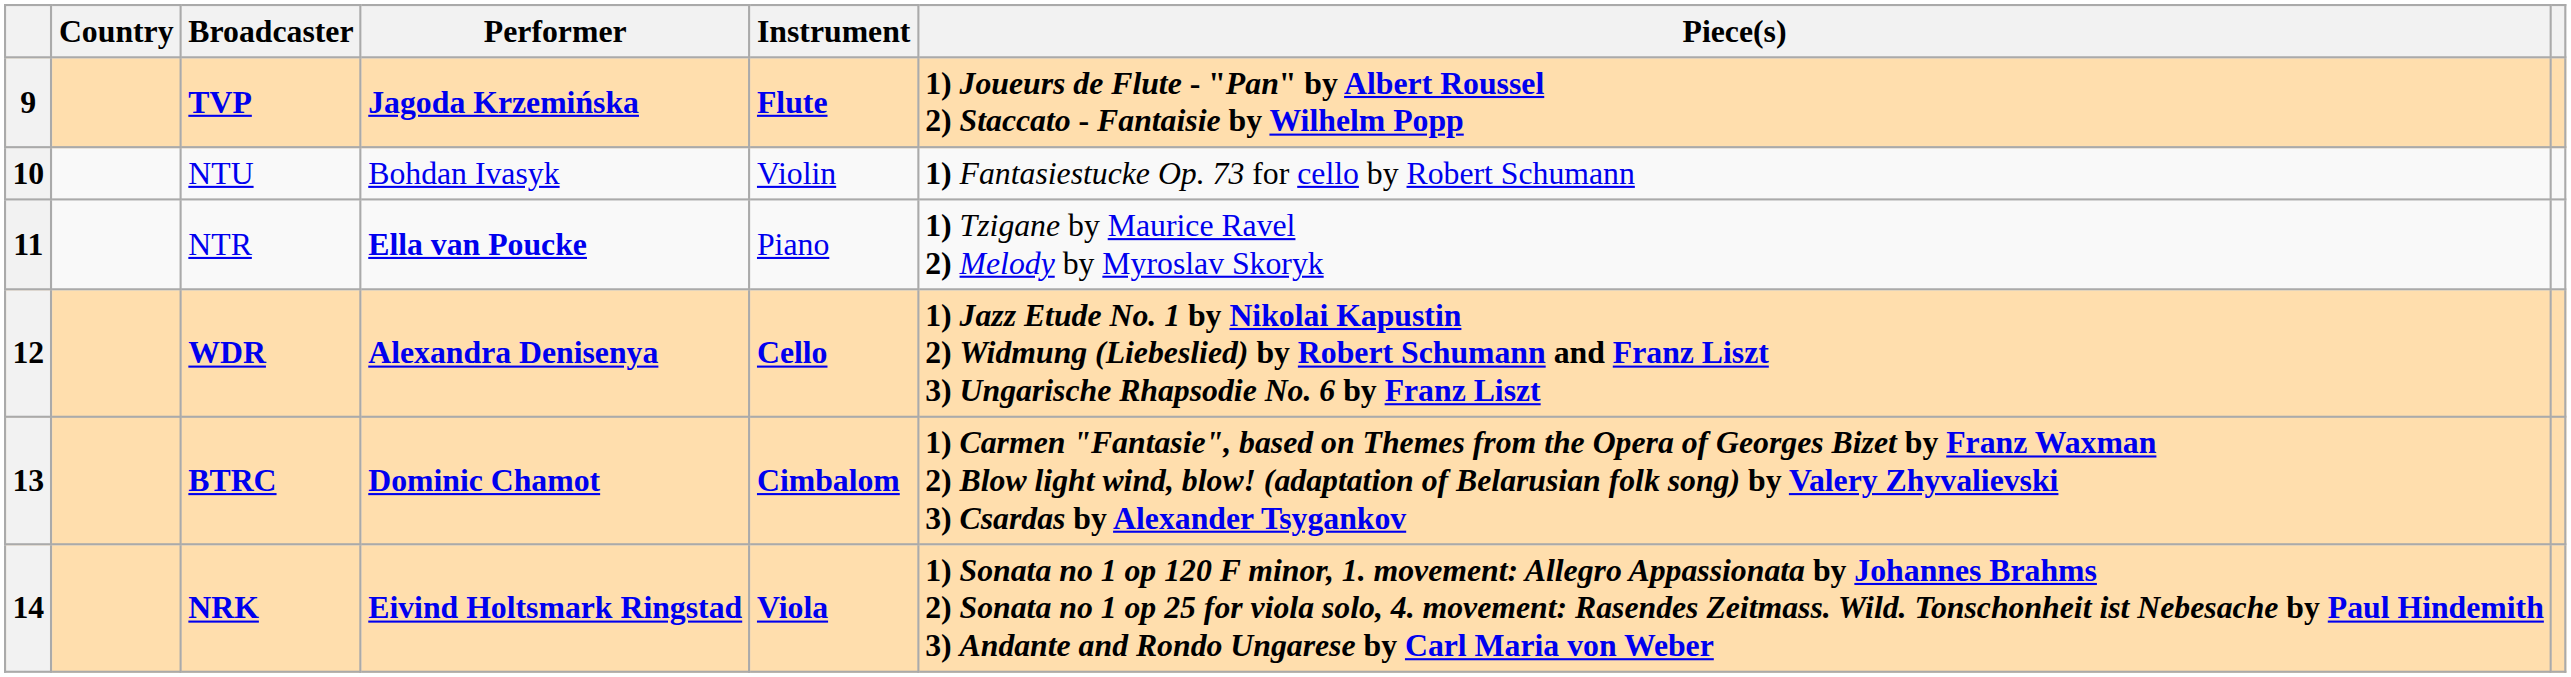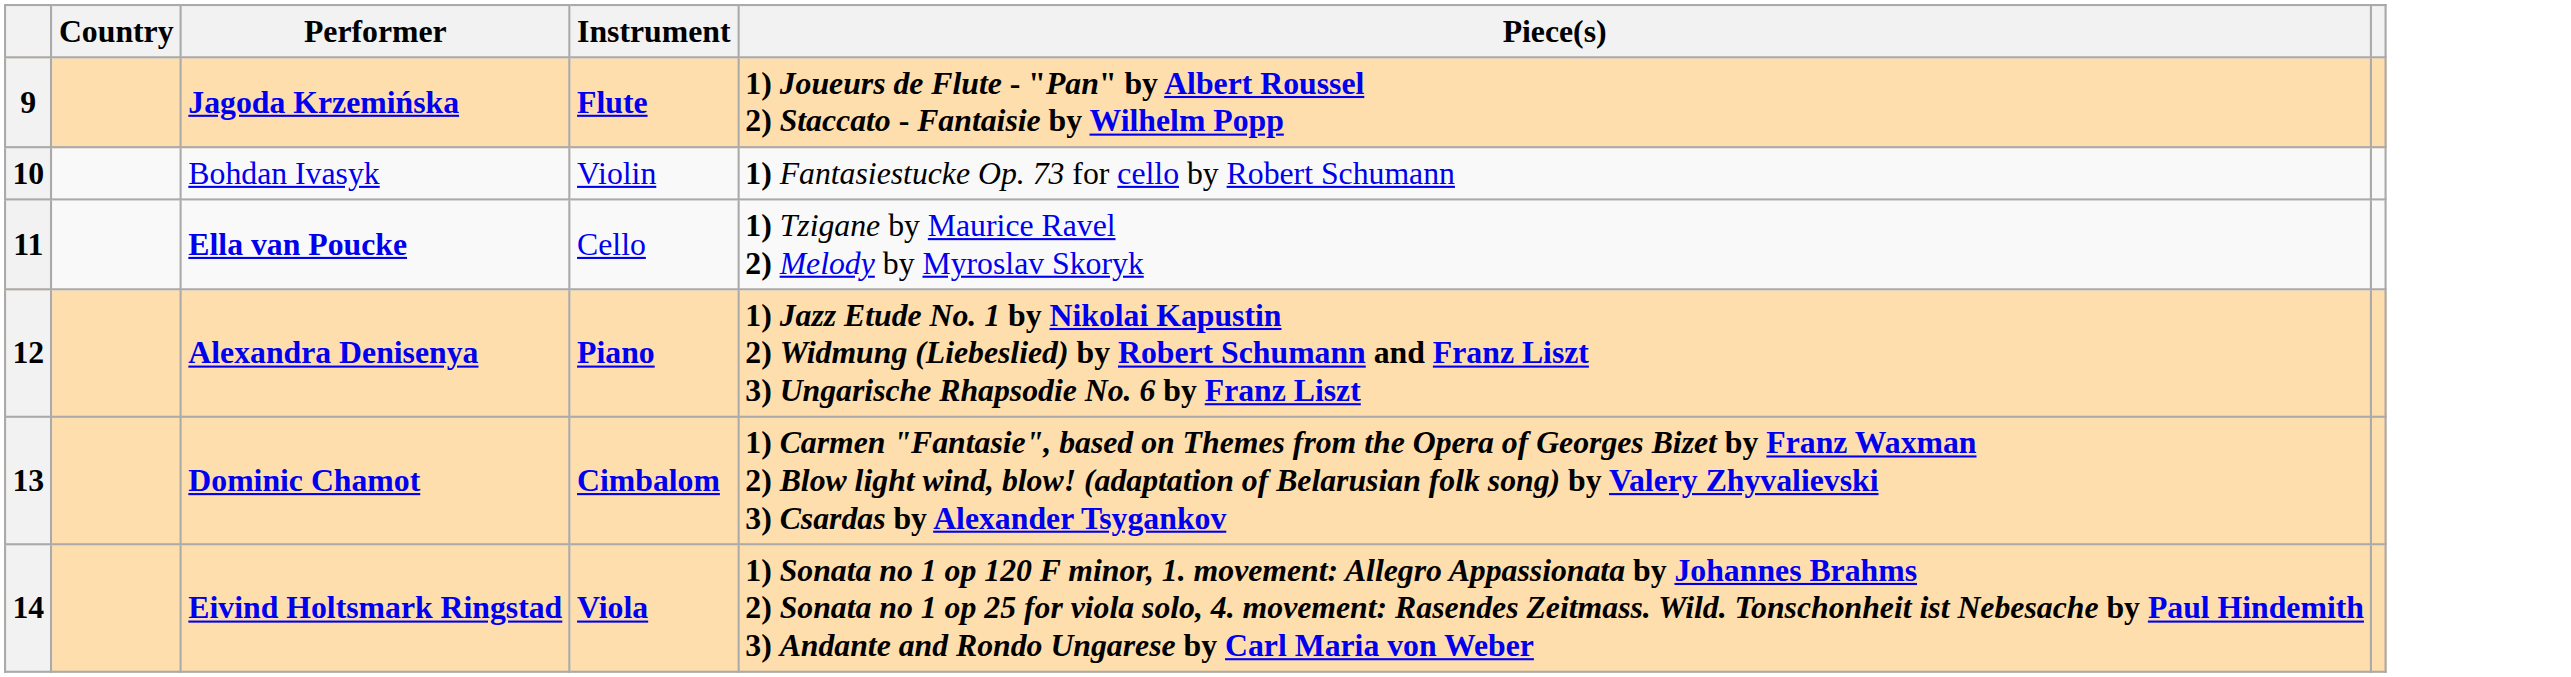- column: Broadcaster | TVP | NTU | NTR | WDR | BTRC | NRK
11 | Instrument: Piano -> Cello
12 | Instrument: Cello -> Piano
